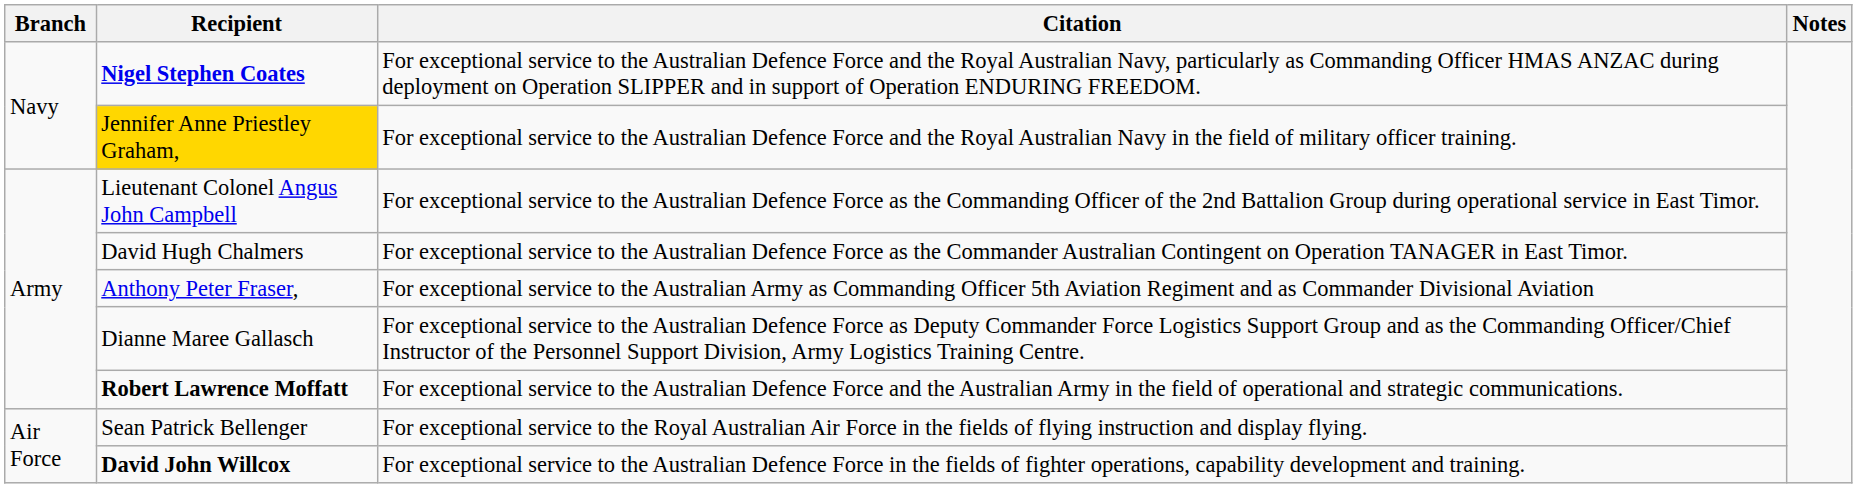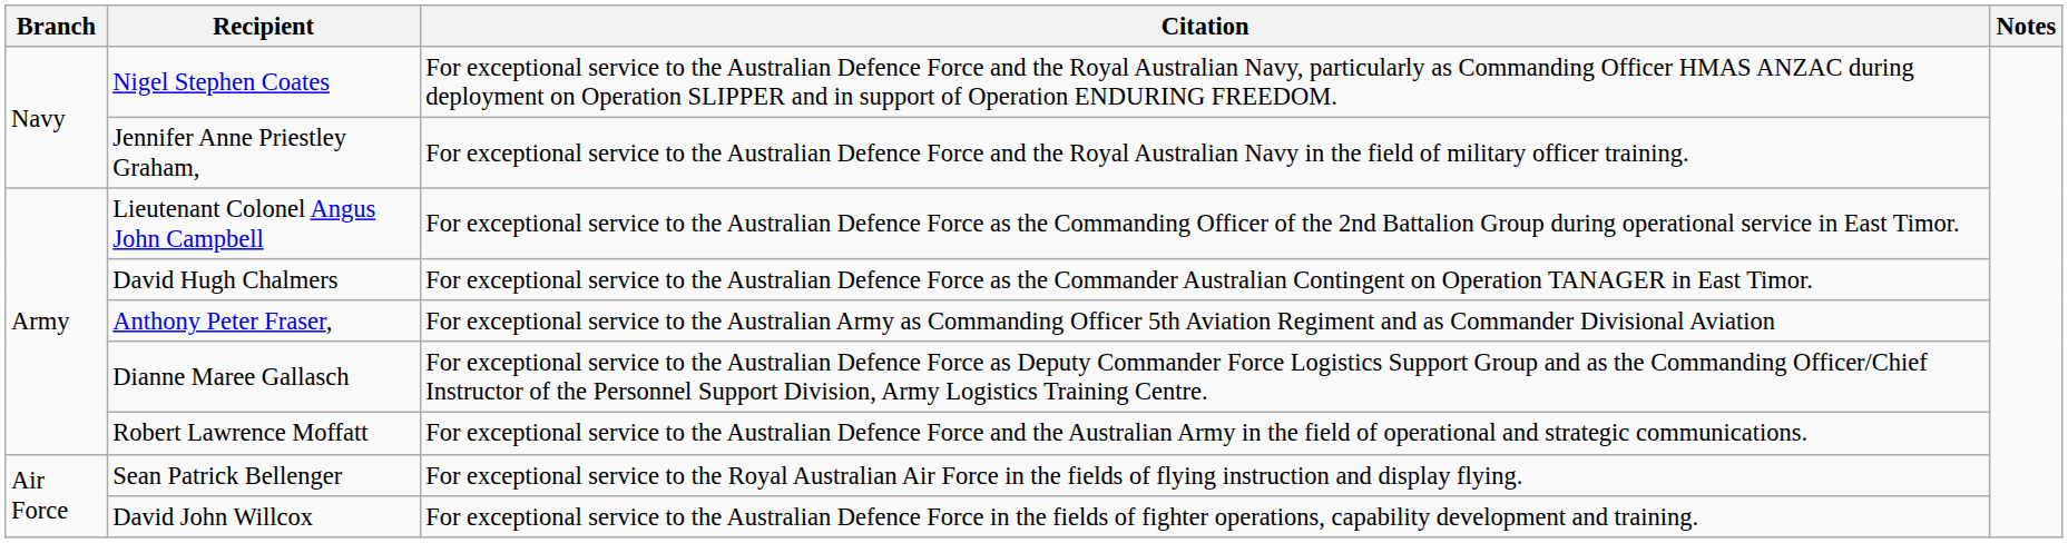Nigel Stephen Coates | Recipient: bold -> normal
Jennifer Anne Priestley Graham, | Recipient: gold background -> no background
Robert Lawrence Moffatt | Recipient: bold -> normal
David John Willcox | Recipient: bold -> normal
